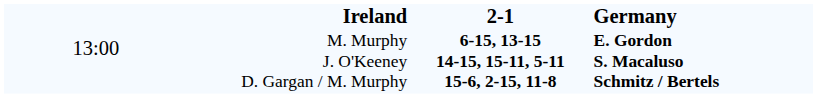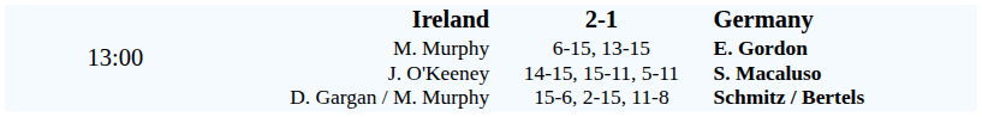M. Murphy J. O'Keeney D. Gargan / M. Murphy | column 3: bold -> normal
